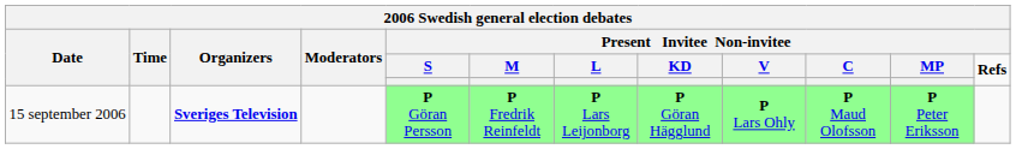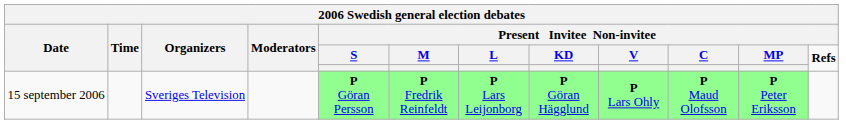15 september 2006 | Organizers: bold -> normal
